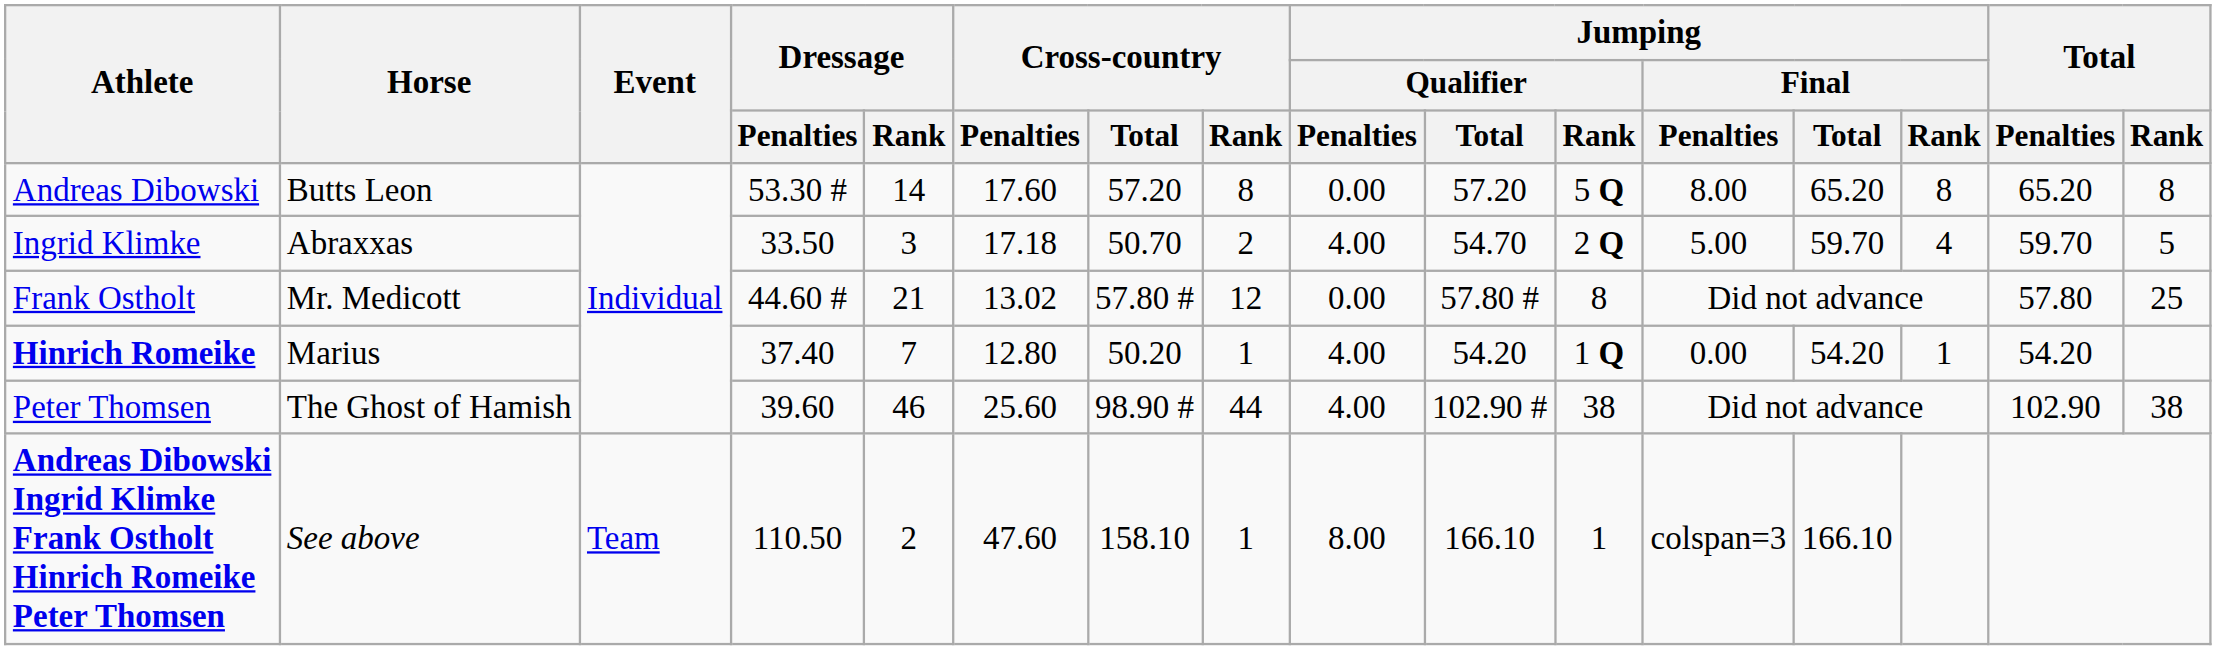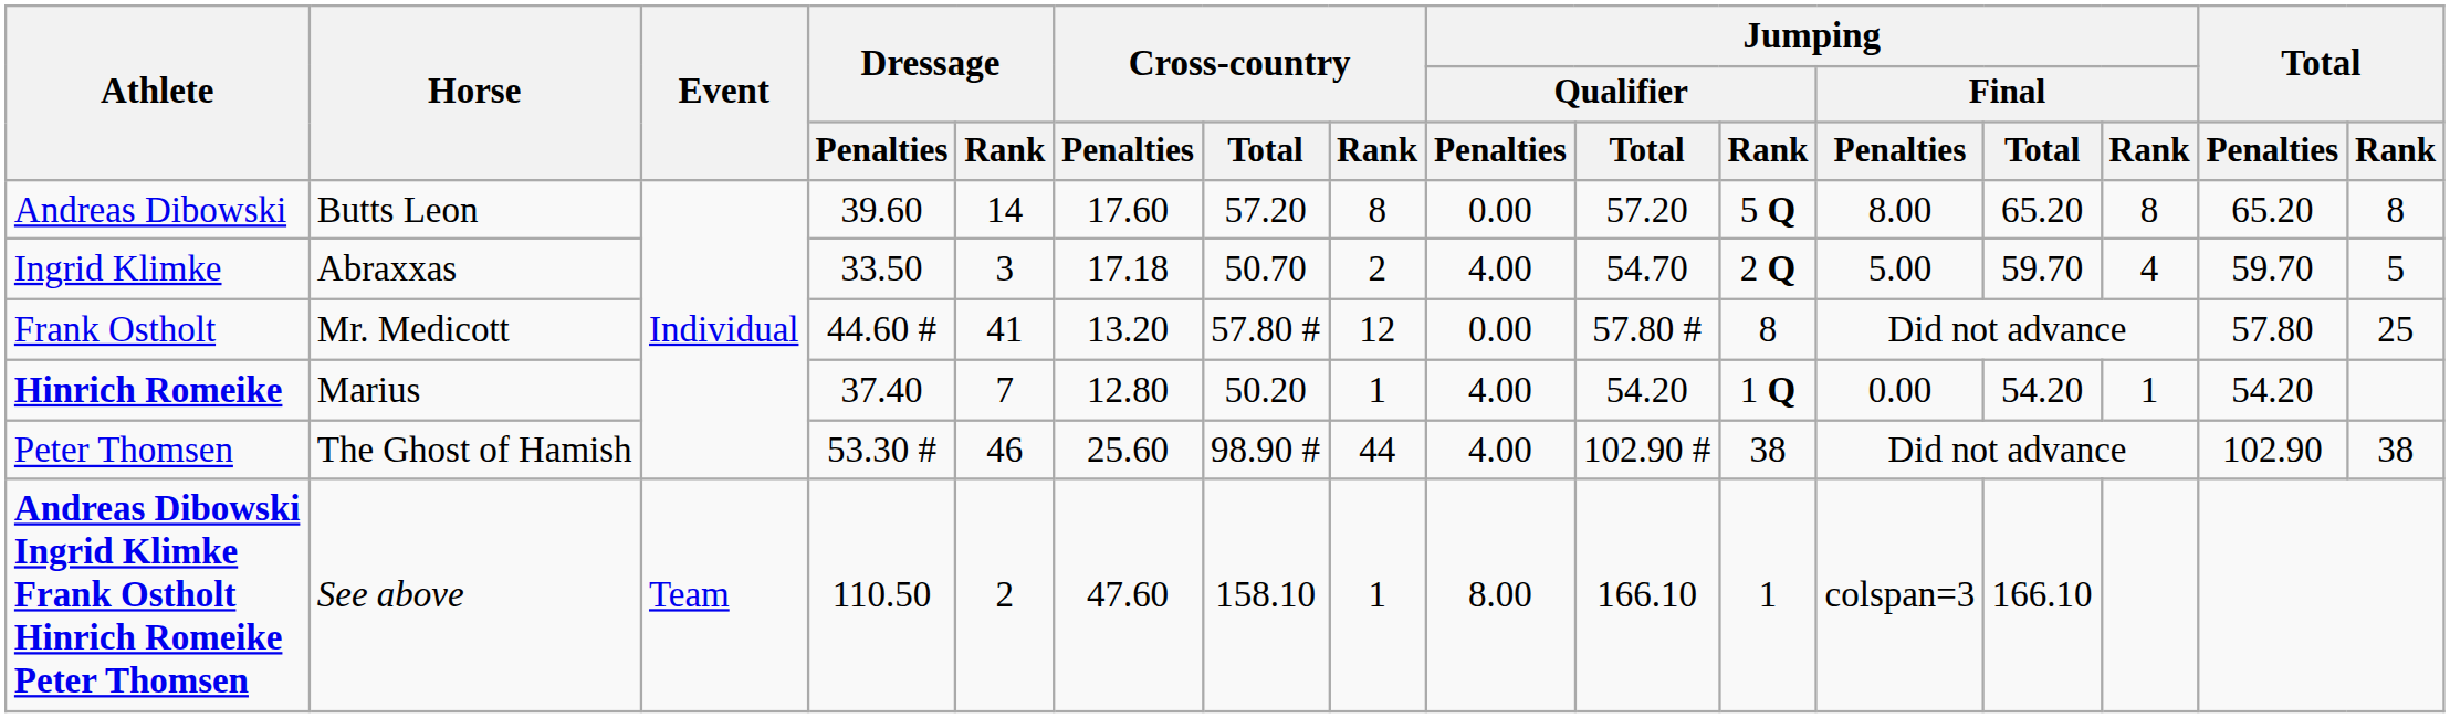Andreas Dibowski | Dressage / Penalties: 53.30 # -> 39.60
Frank Ostholt | Dressage / Rank: 21 -> 41
Frank Ostholt | Cross-country / Penalties: 13.02 -> 13.20
Peter Thomsen | Dressage / Penalties: 39.60 -> 53.30 #
